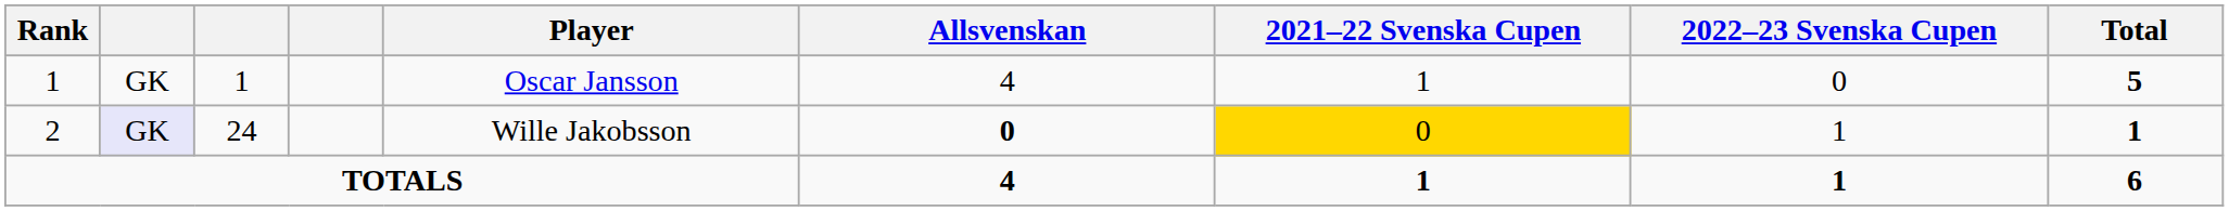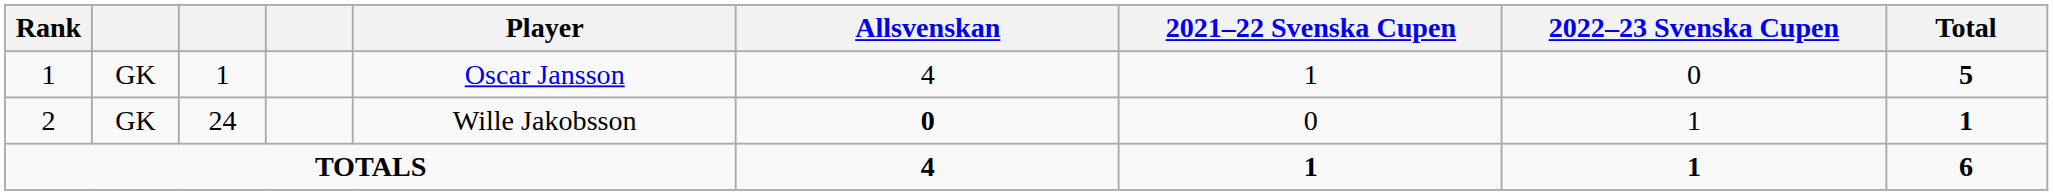2 | column 2: lavender background -> no background
2 | 2021–22 Svenska Cupen: gold background -> no background
